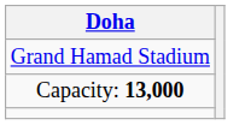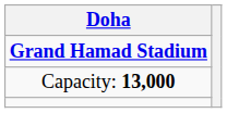Grand Hamad Stadium | Doha: normal -> bold
